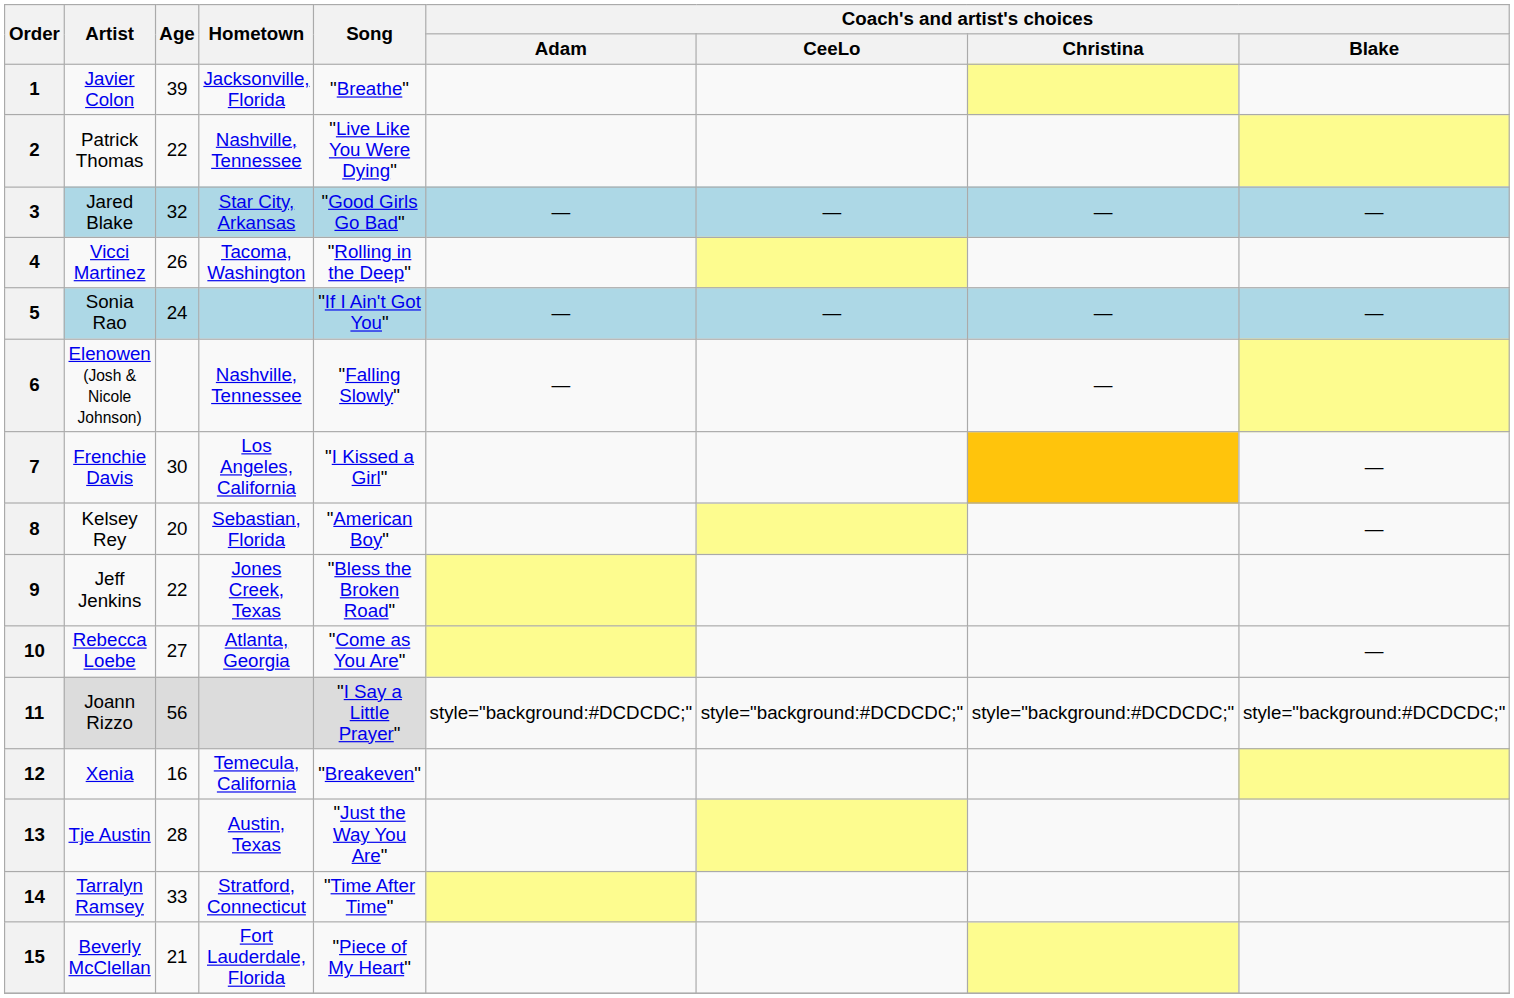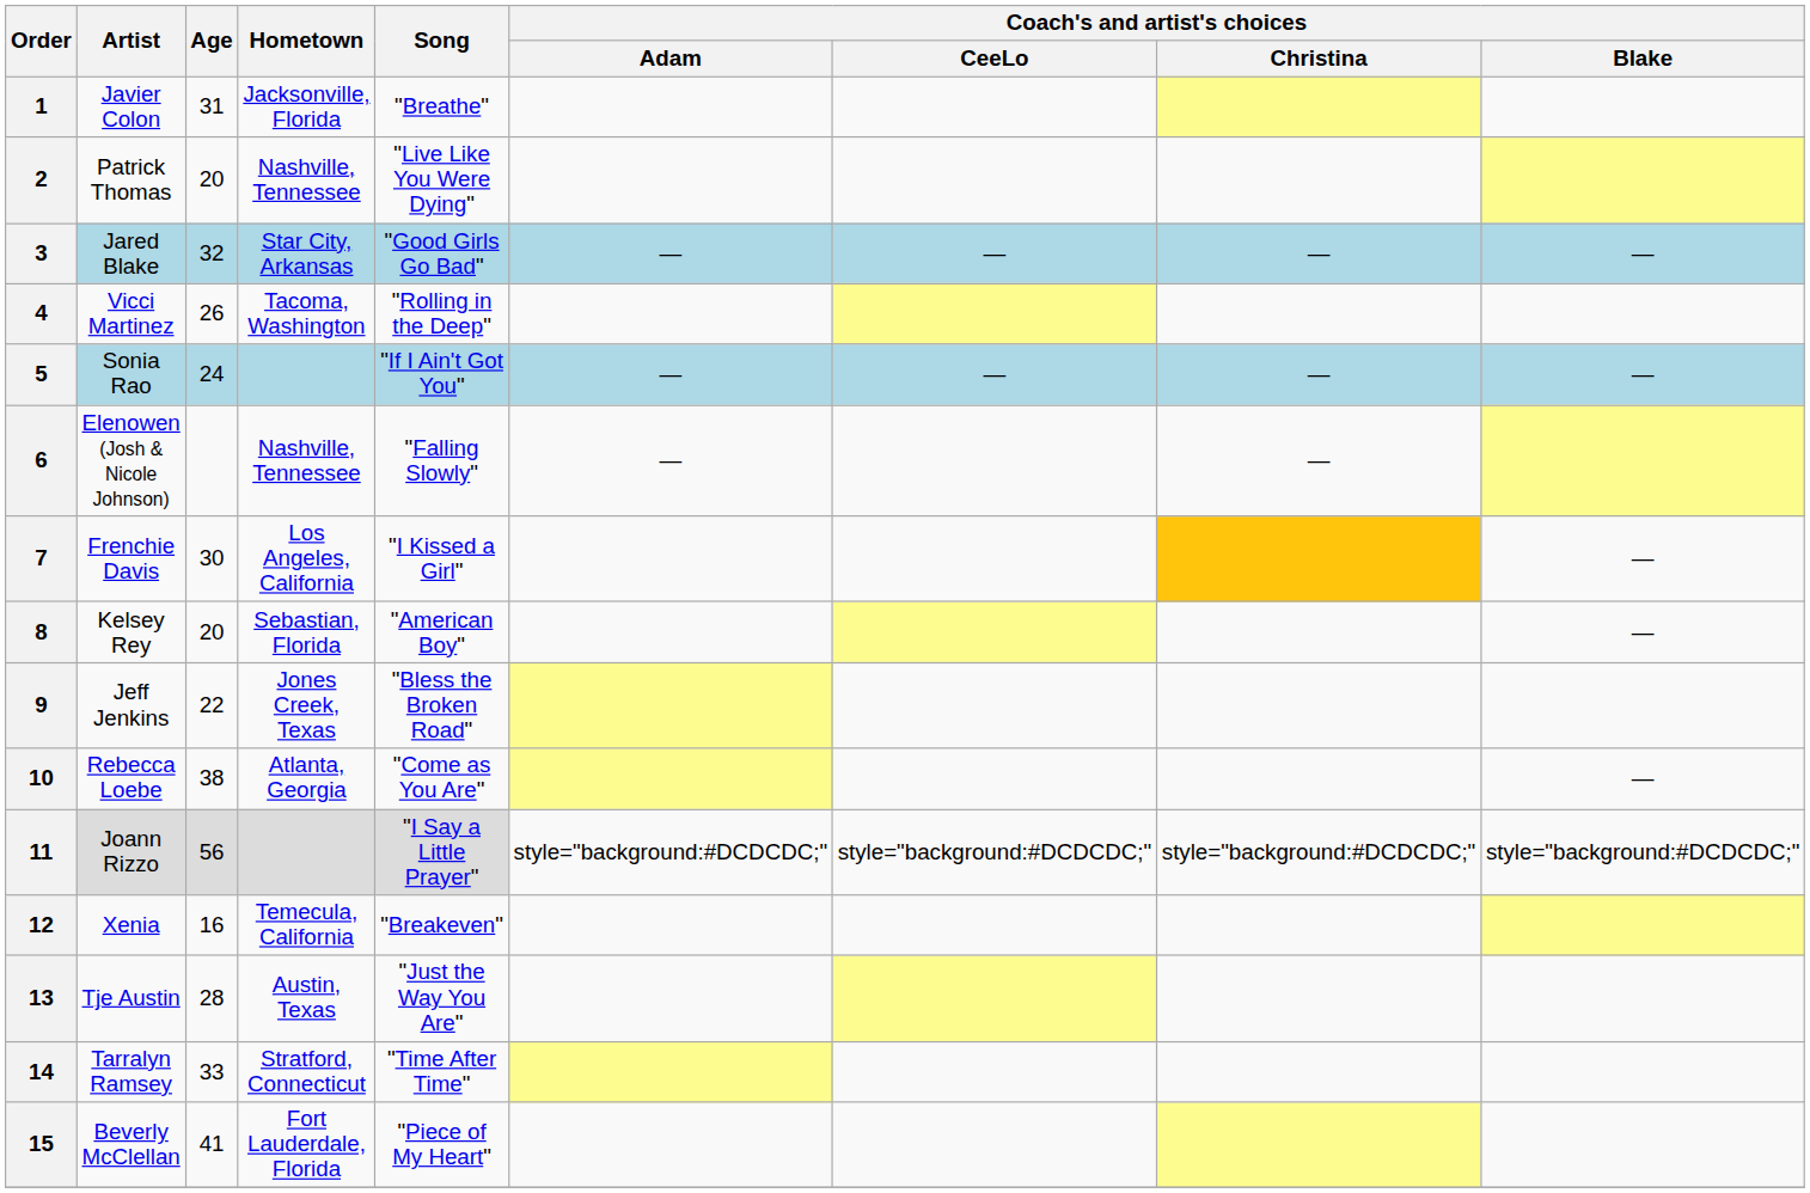1 | Age: 39 -> 31
2 | Age: 22 -> 20
10 | Age: 27 -> 38
15 | Age: 21 -> 41
